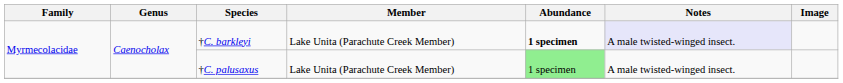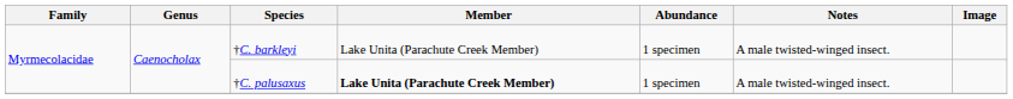†C. barkleyi | Abundance: bold -> normal
†C. barkleyi | Notes: lavender background -> no background
†C. palusaxus | Member: normal -> bold
†C. palusaxus | Abundance: lightgreen background -> no background
